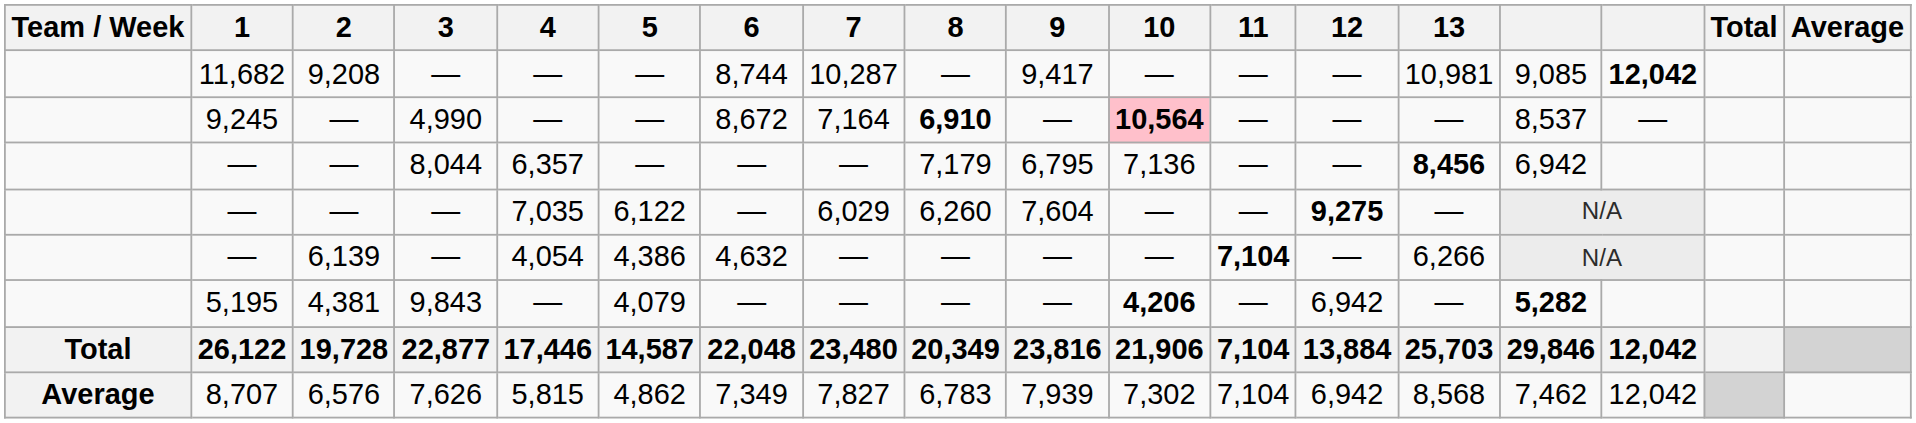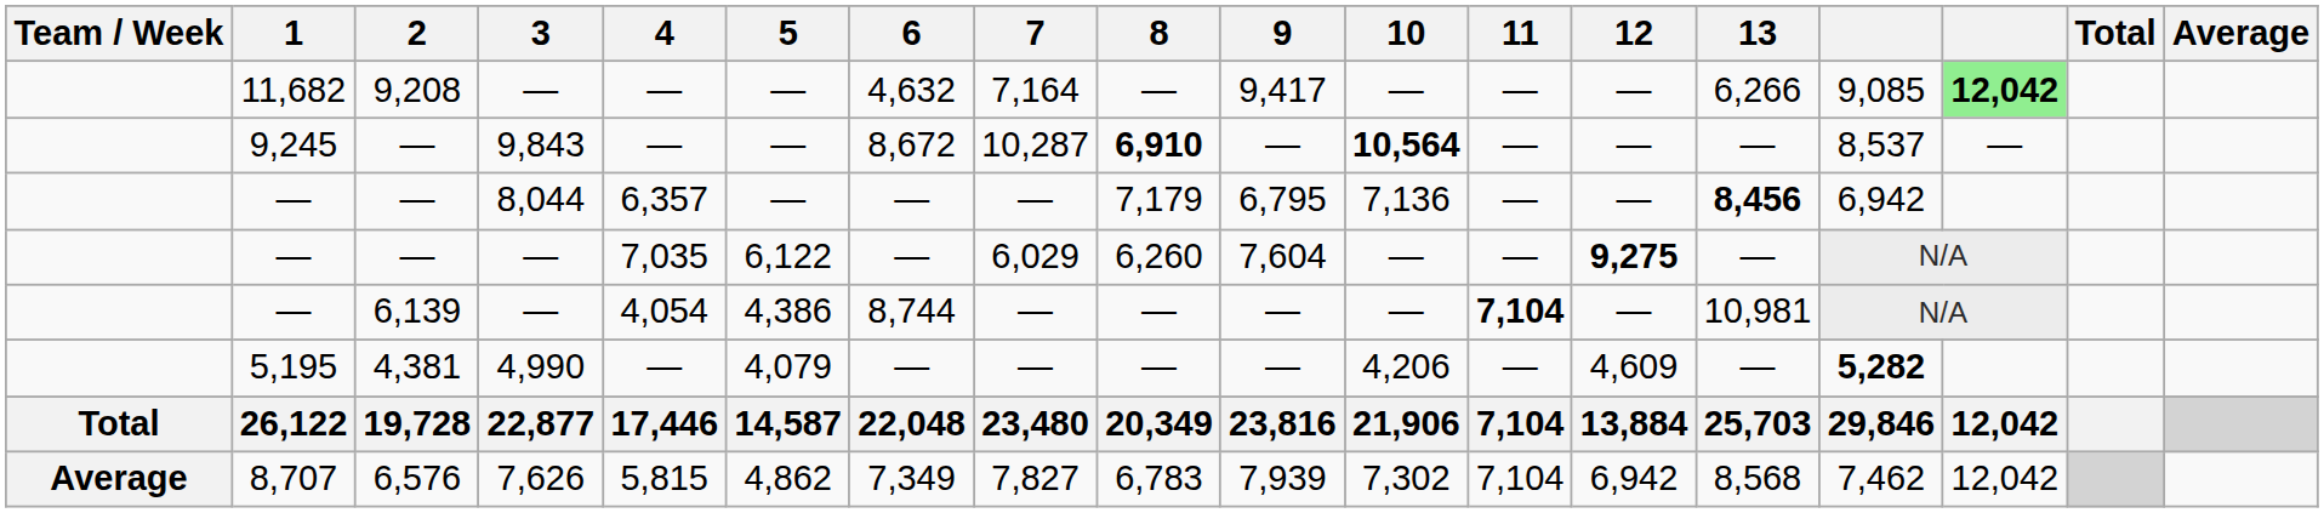11,682 | 6: 8,744 -> 4,632
11,682 | 7: 10,287 -> 7,164
11,682 | 13: 10,981 -> 6,266
11,682 | column 16: no background -> lightgreen background
9,245 | 3: 4,990 -> 9,843
9,245 | 7: 7,164 -> 10,287
9,245 | 10: pink background -> no background
— / 6,139 | 6: 4,632 -> 8,744
— / 6,139 | 13: 6,266 -> 10,981
5,195 | 3: 9,843 -> 4,990
5,195 | 10: bold -> normal
5,195 | 12: 6,942 -> 4,609
